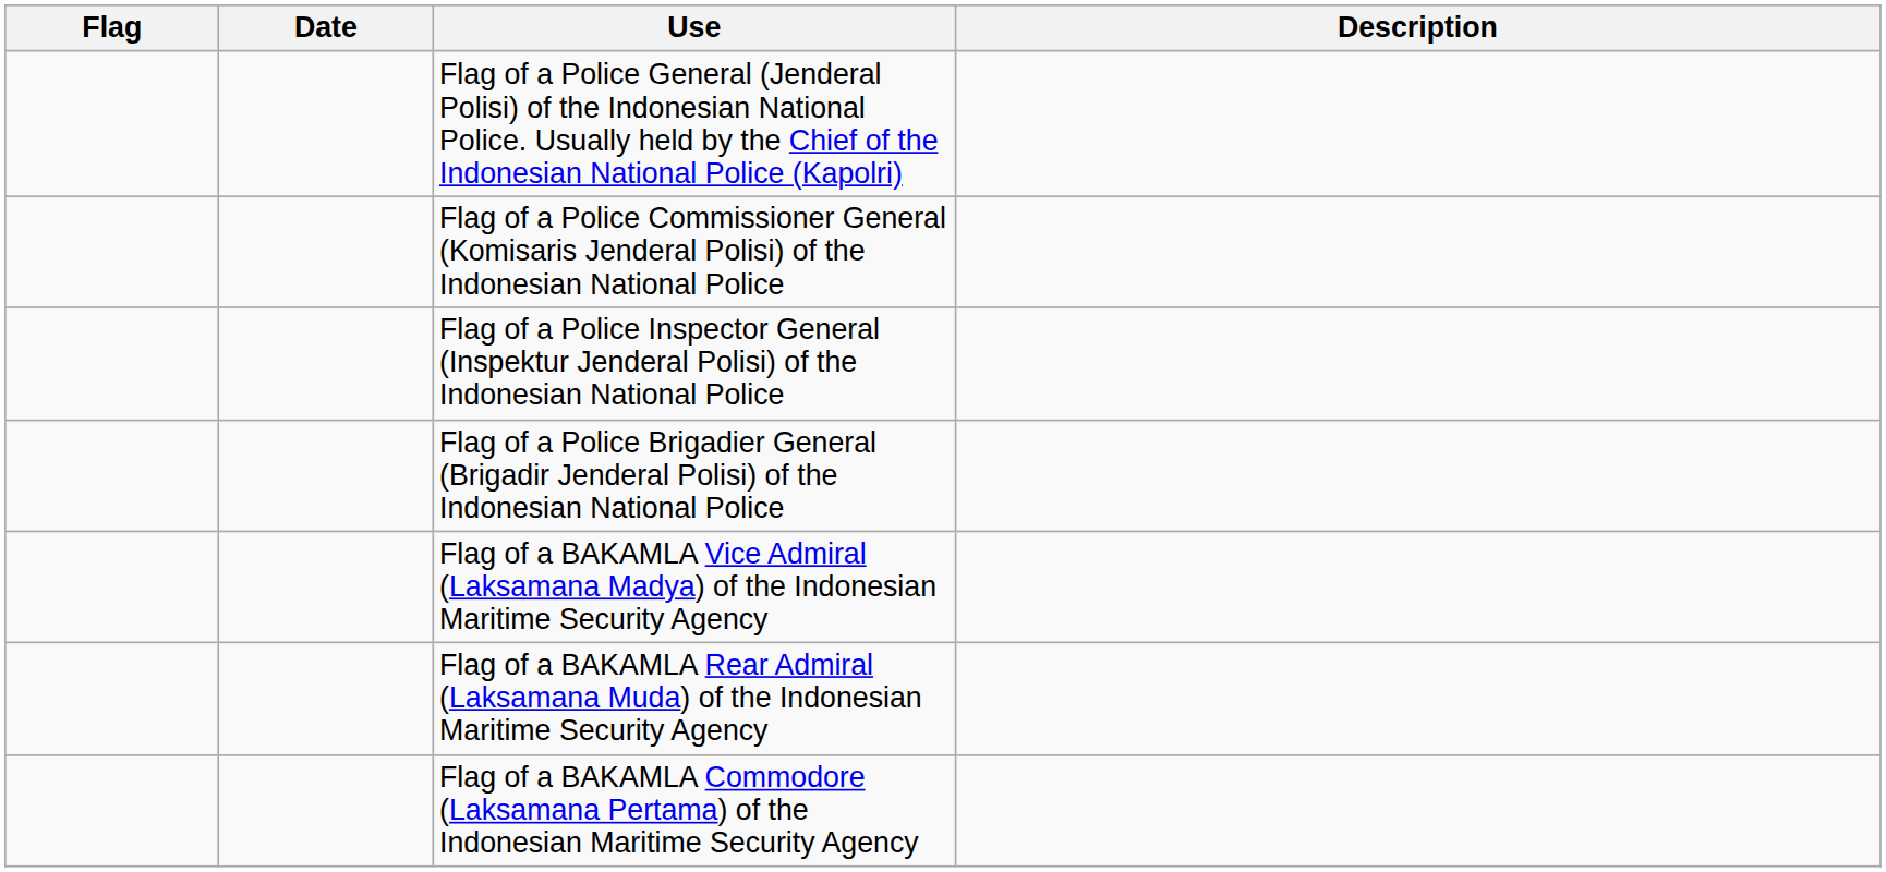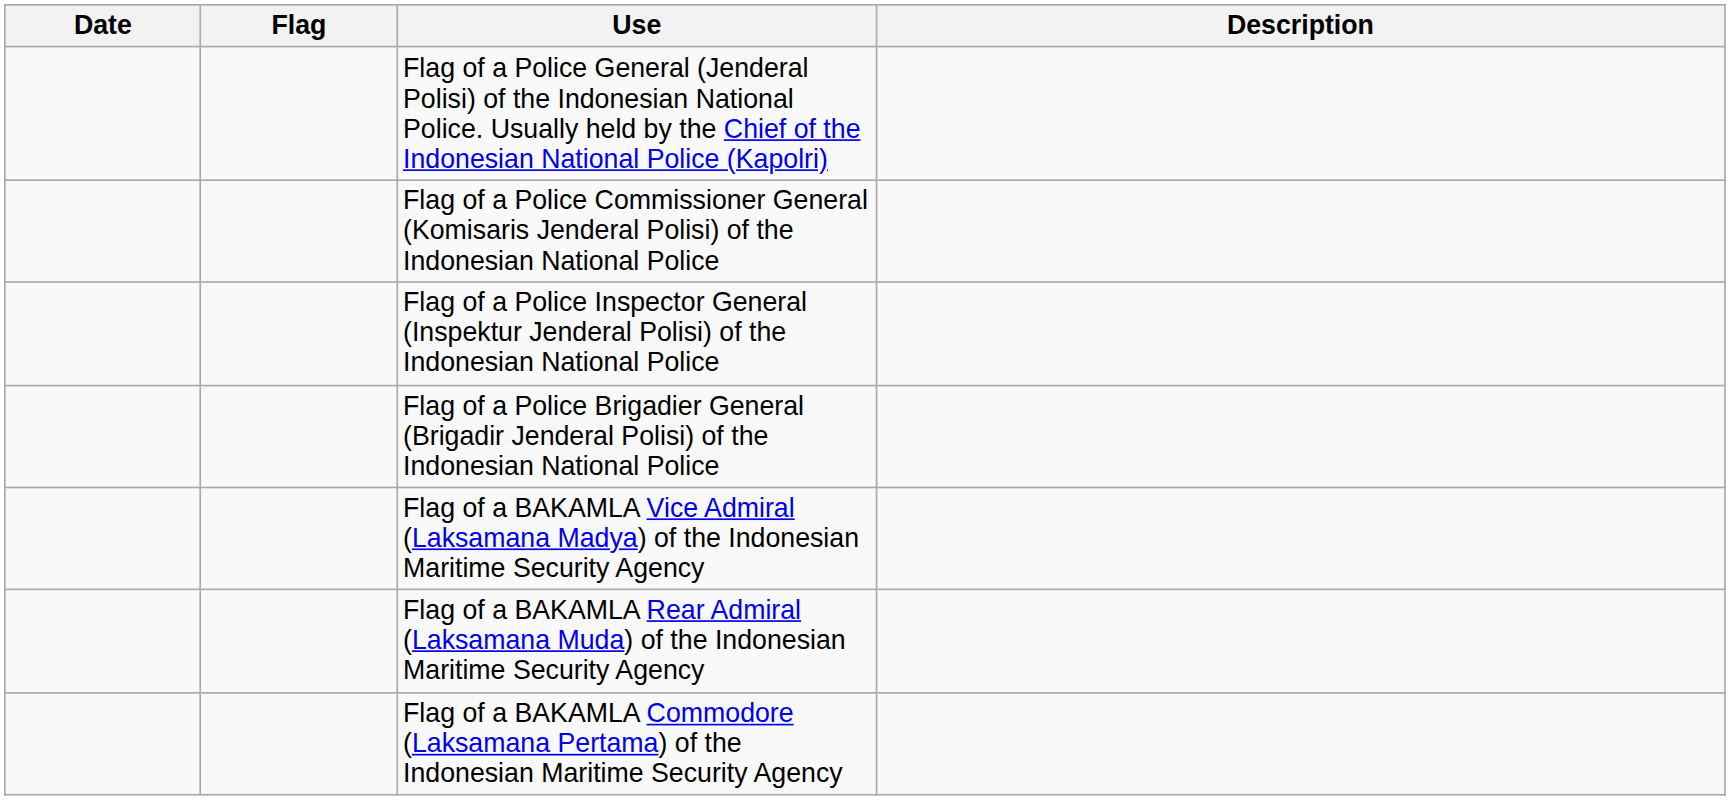columns swapped: Flag <-> Date
